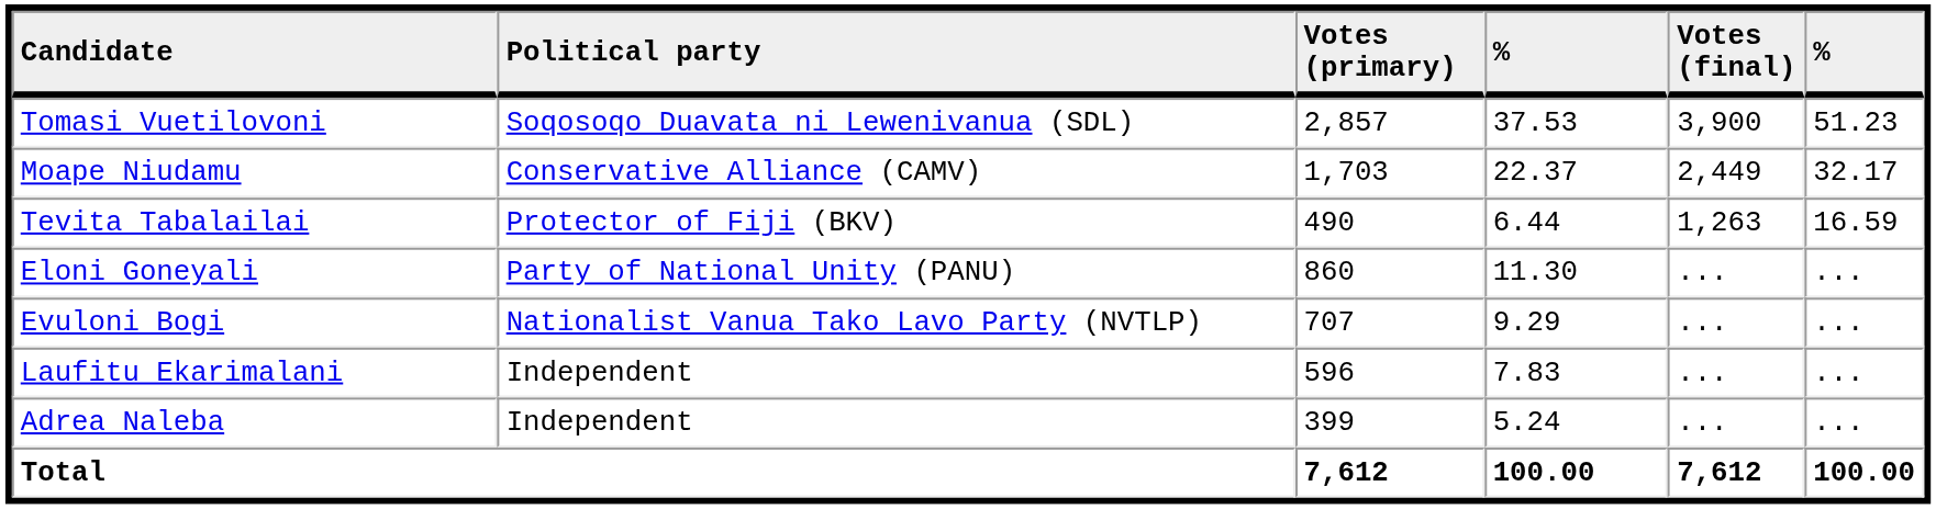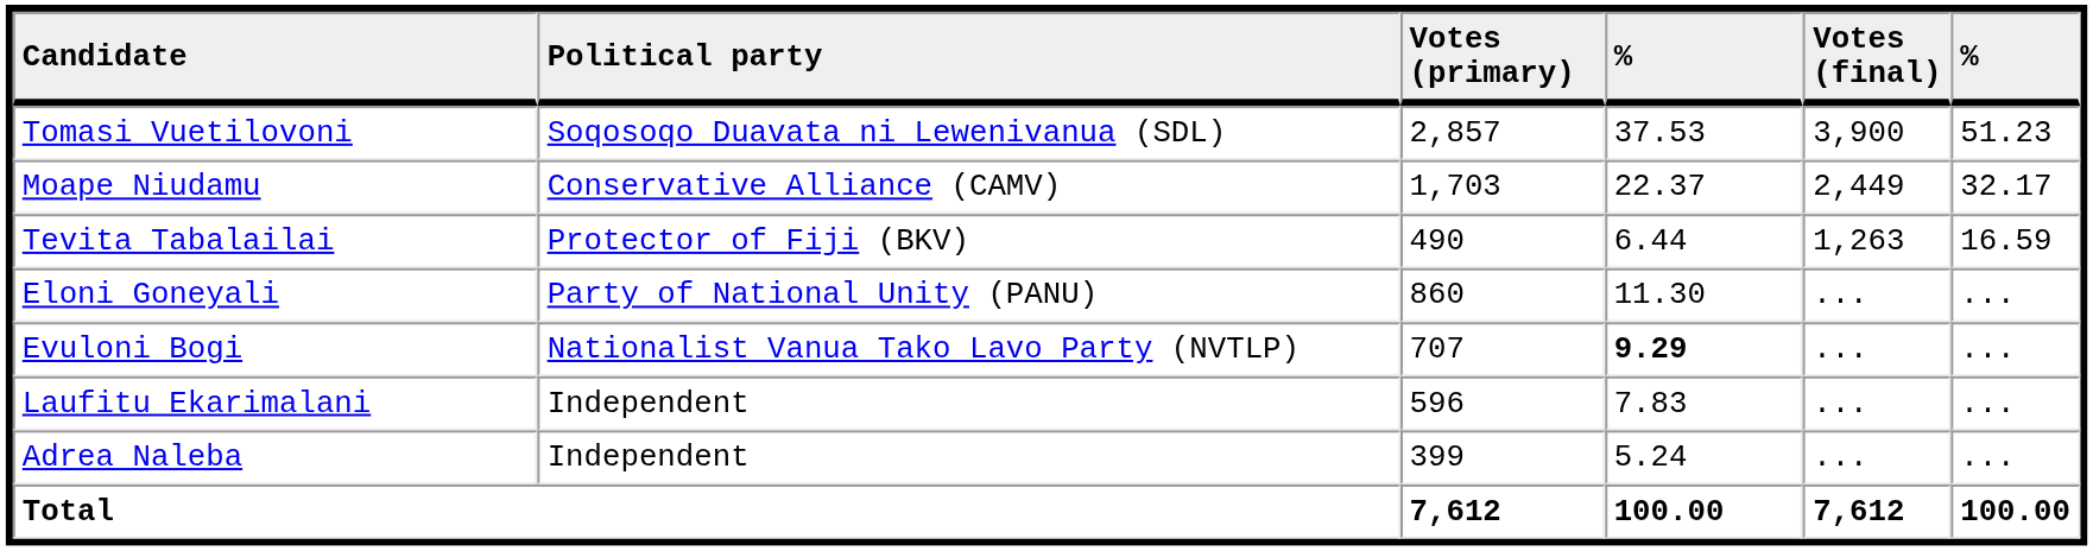Evuloni Bogi | column 4: normal -> bold
